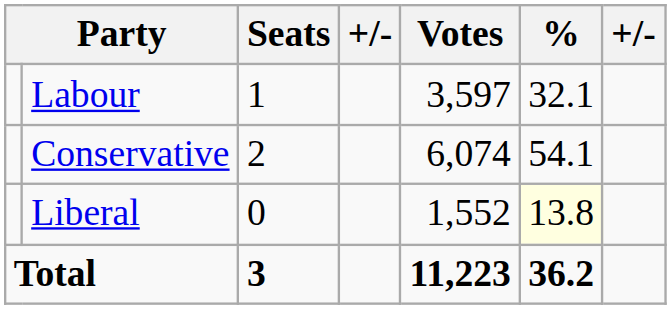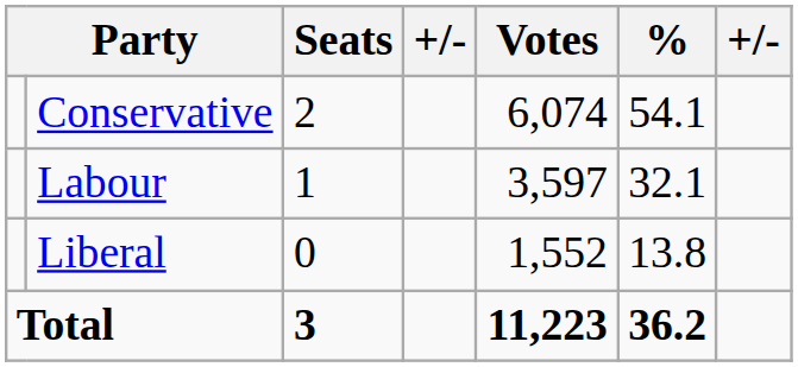rows swapped: Conservative <-> Labour
Liberal | %: lightyellow background -> no background
